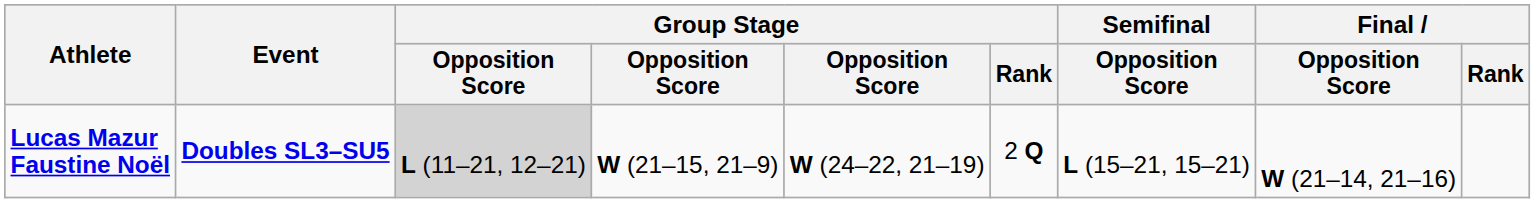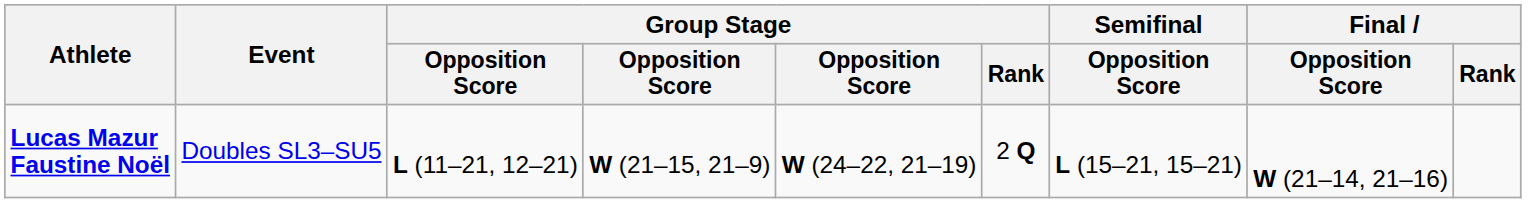Lucas Mazur Faustine Noël | Event: bold -> normal
Lucas Mazur Faustine Noël | column 3: lightgrey background -> no background
